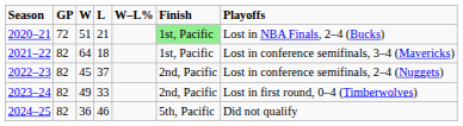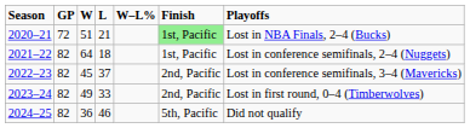2021–22 | column 7: Lost in conference semifinals, 3–4 (Mavericks) -> Lost in conference semifinals, 2–4 (Nuggets)
2022–23 | column 7: Lost in conference semifinals, 2–4 (Nuggets) -> Lost in conference semifinals, 3–4 (Mavericks)
